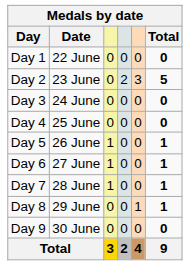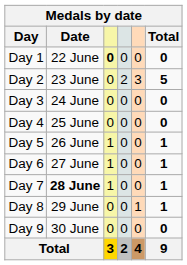Day 1 | column 3: normal -> bold
Day 7 | Date: normal -> bold
